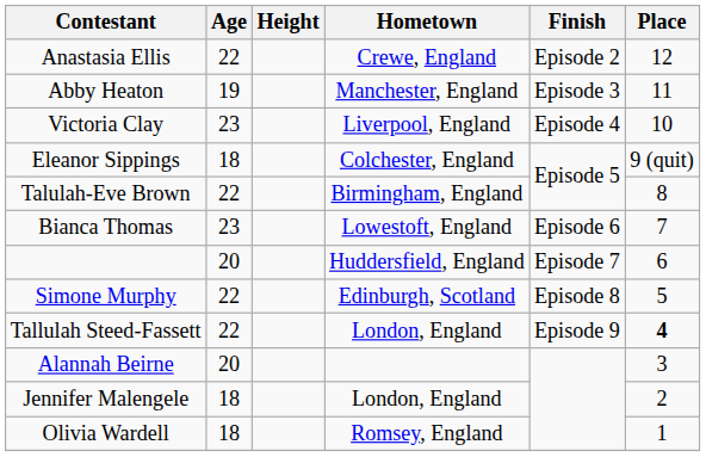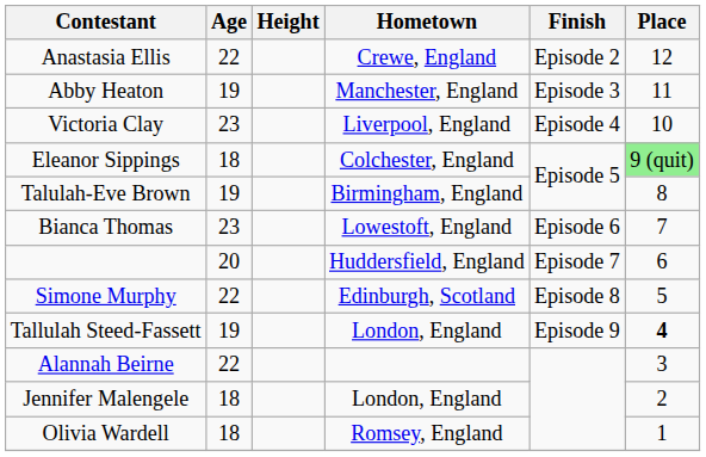Eleanor Sippings | Place: no background -> lightgreen background
Talulah-Eve Brown | Age: 22 -> 19
Tallulah Steed-Fassett | Age: 22 -> 19
Alannah Beirne | Age: 20 -> 22
